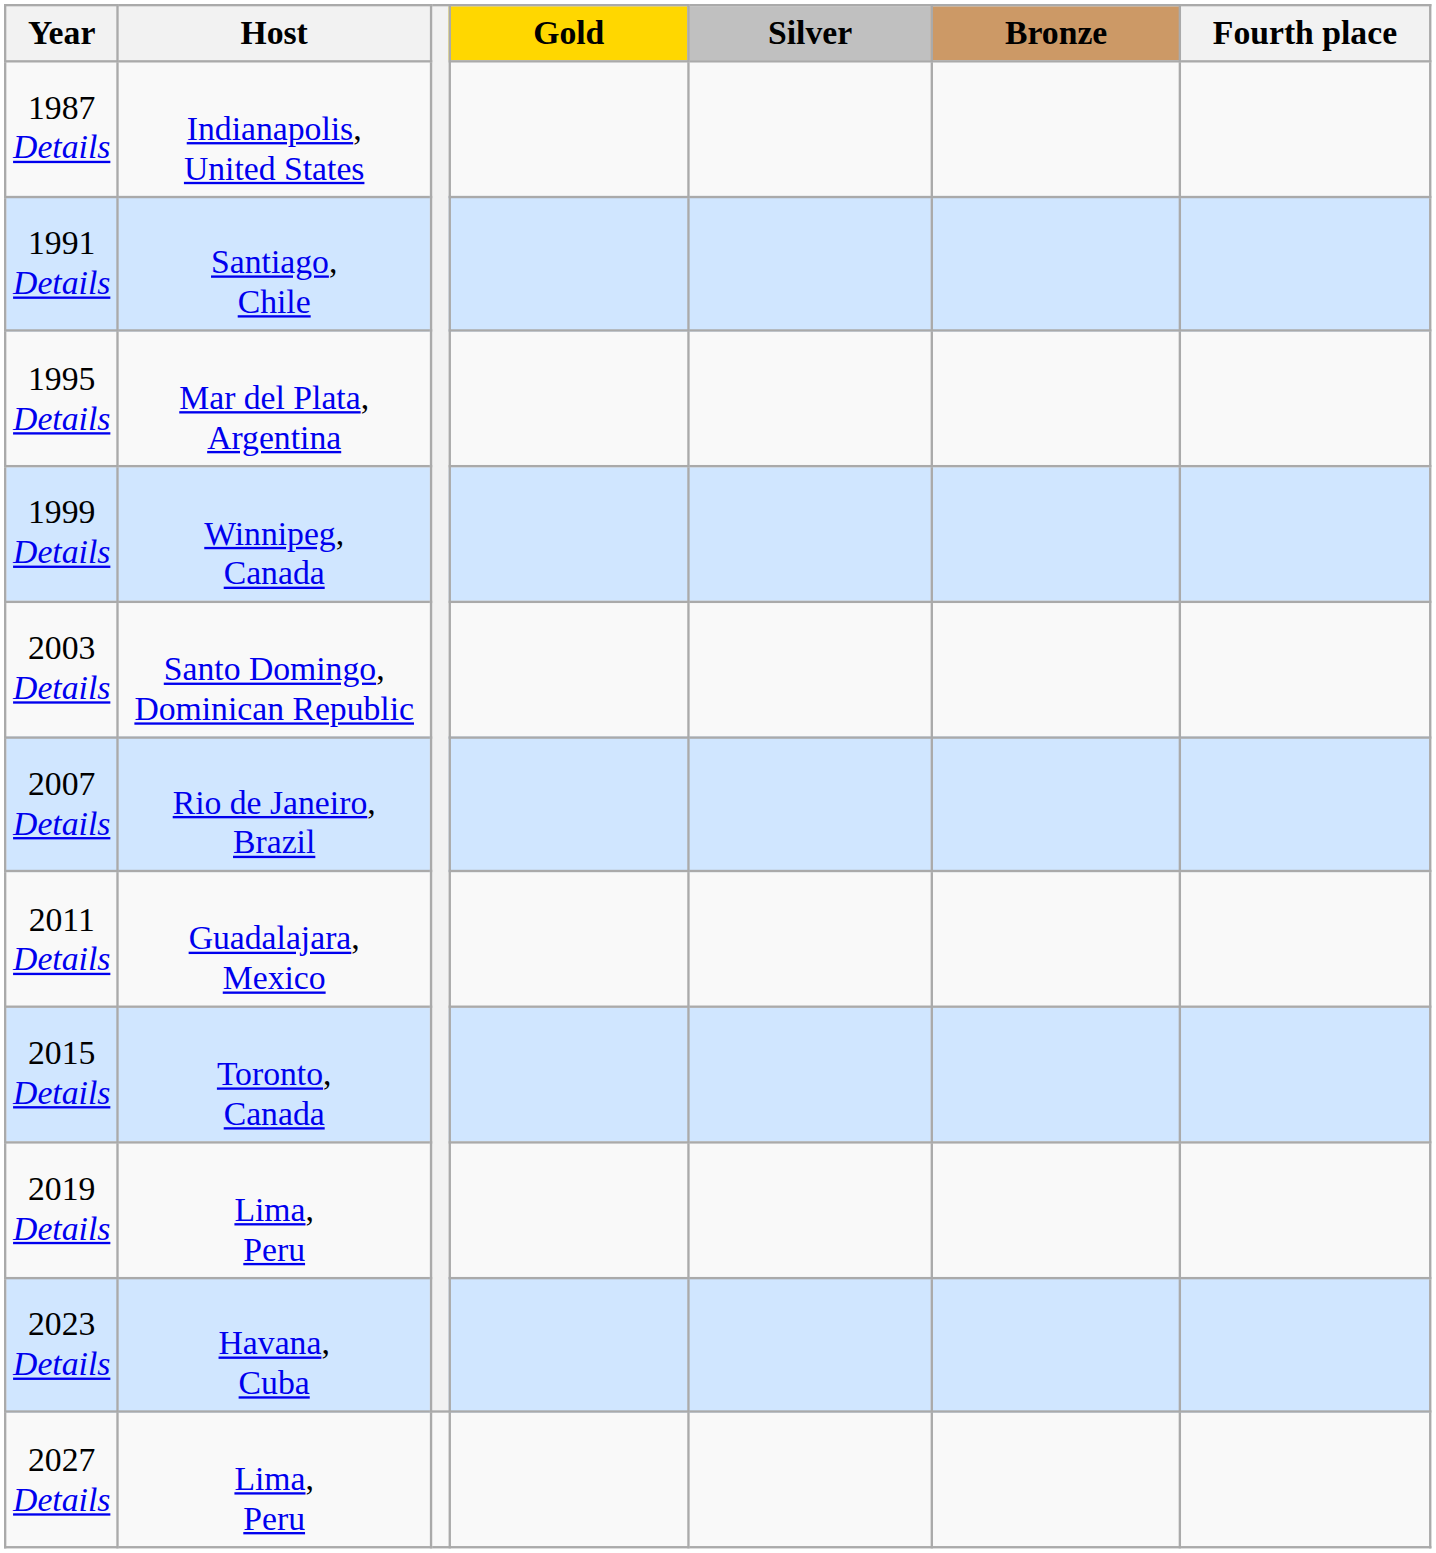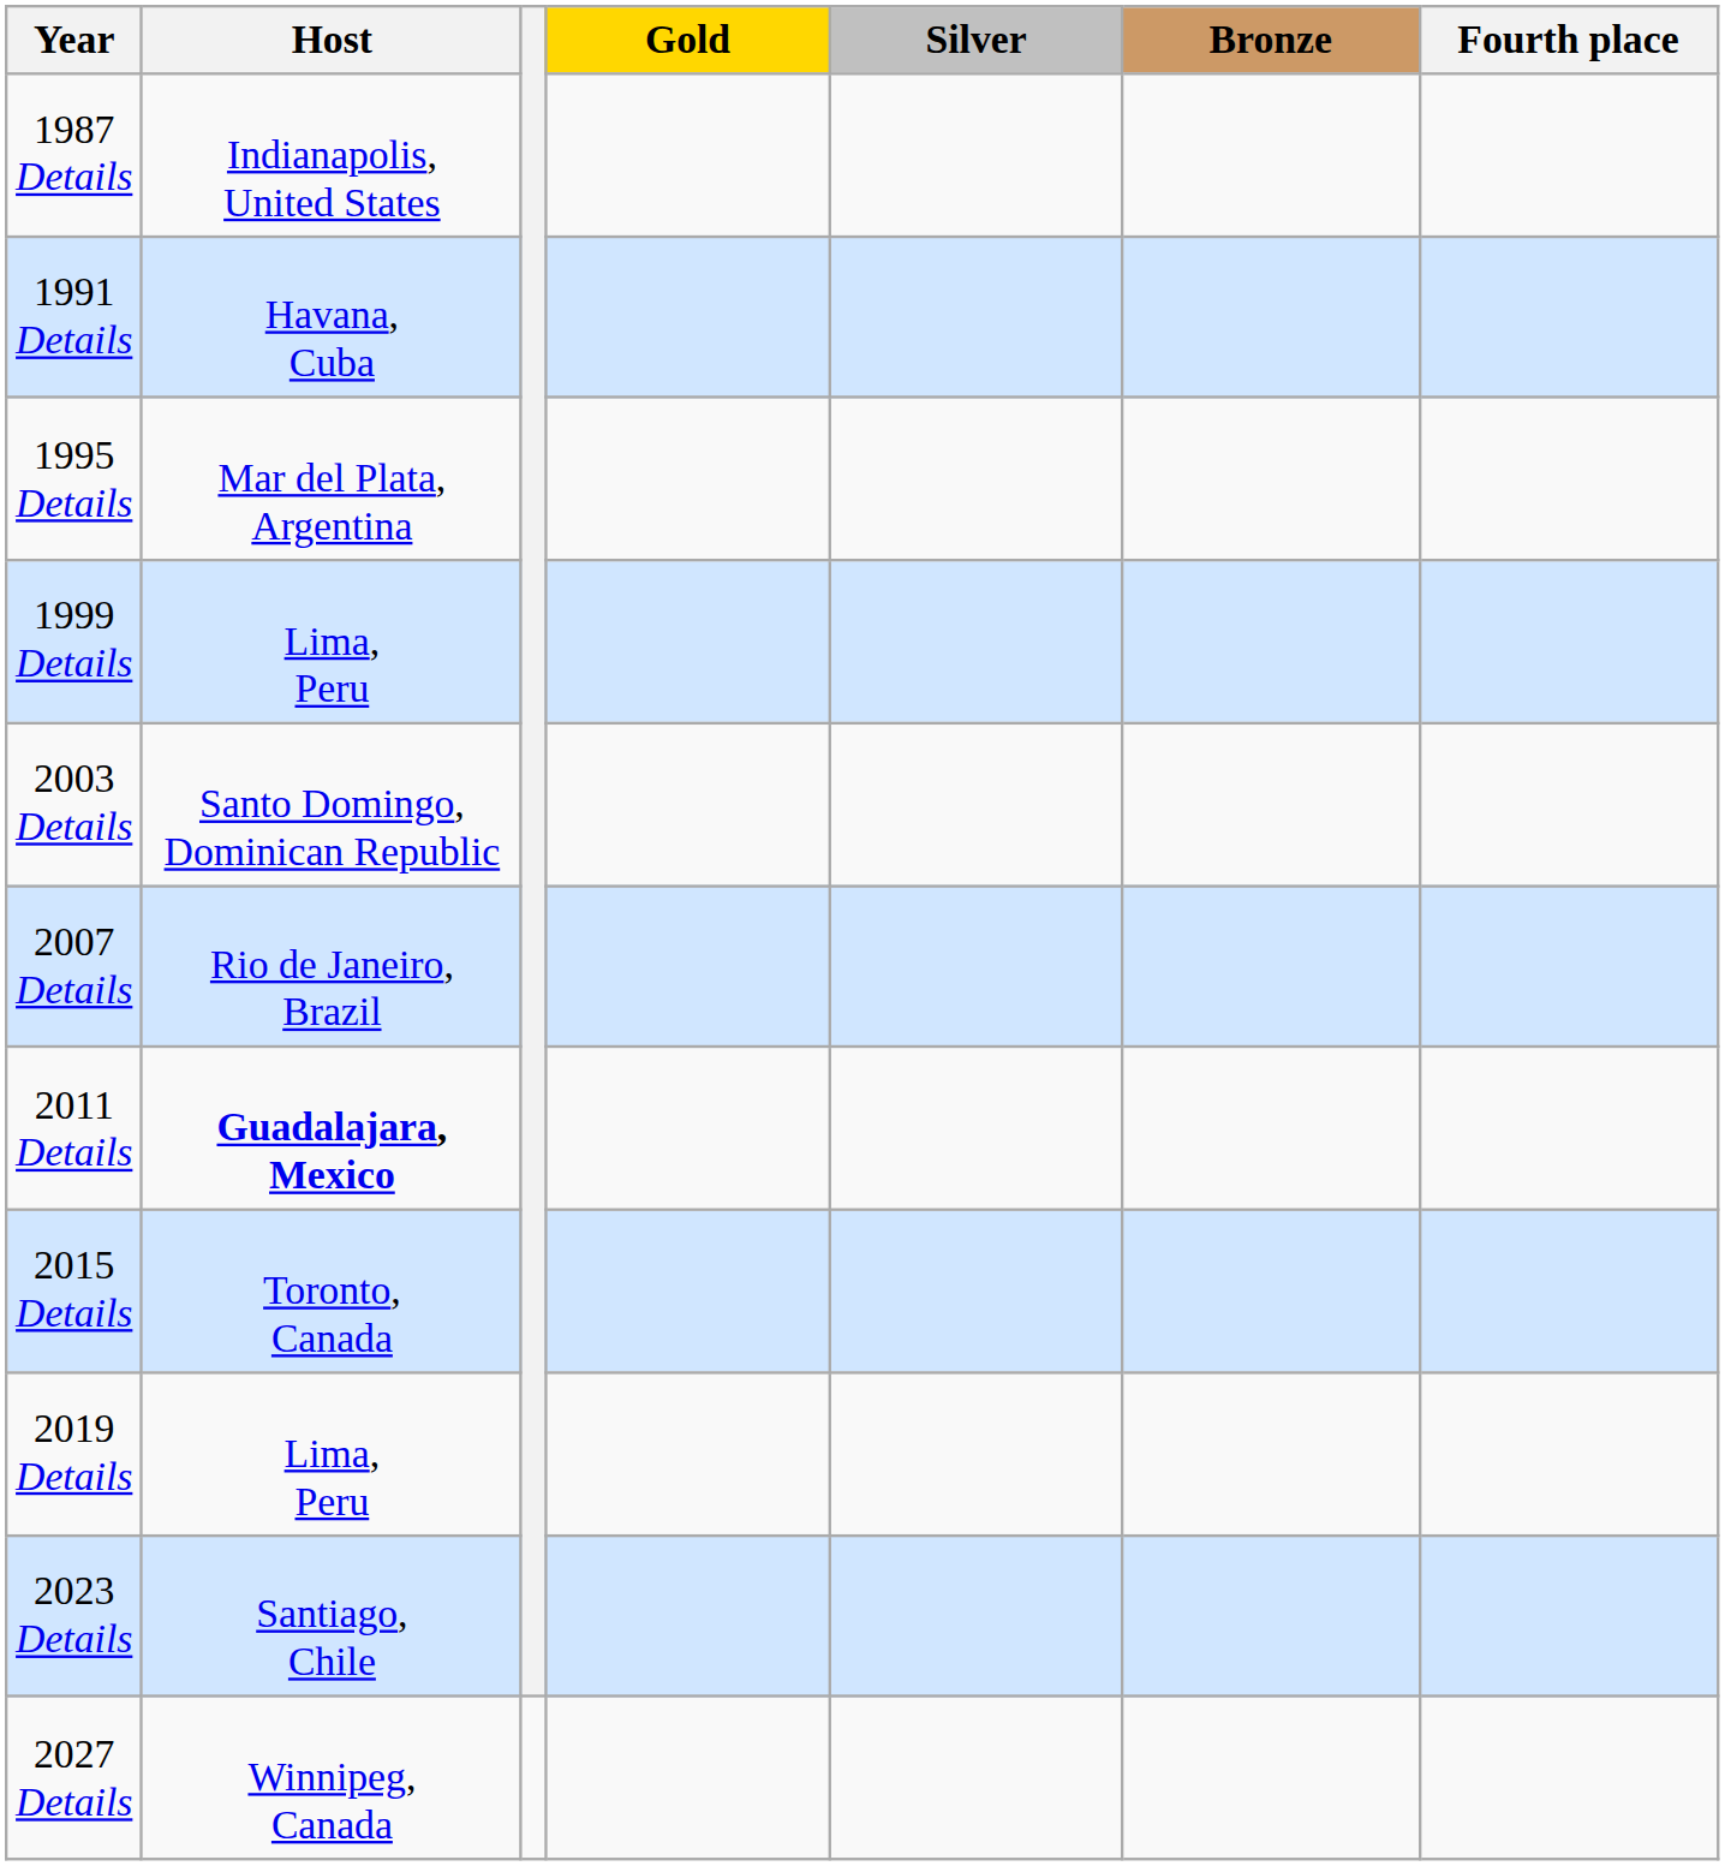1991 Details | Host: Santiago, Chile -> Havana, Cuba
1999 Details | Host: Winnipeg, Canada -> Lima, Peru
2011 Details | Host: normal -> bold
2023 Details | Host: Havana, Cuba -> Santiago, Chile
2027 Details | Host: Lima, Peru -> Winnipeg, Canada
